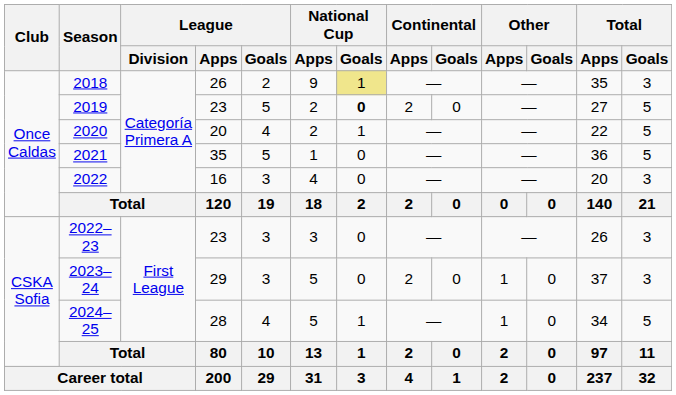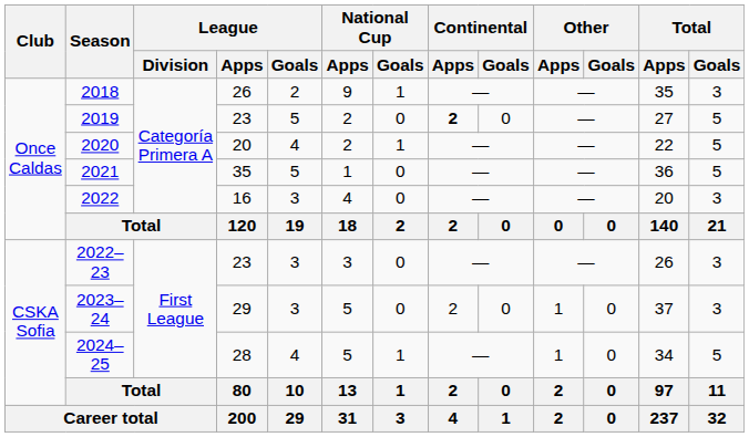2018 | National Cup / Goals: khaki background -> no background
2019 | National Cup / Goals: bold -> normal
2019 | Continental / Apps: normal -> bold
